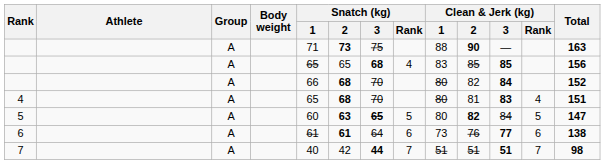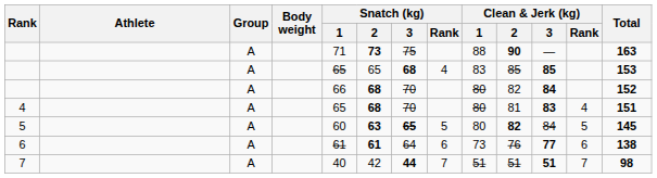row 4 | Total: 156 -> 153
row 7 | Total: 147 -> 145
